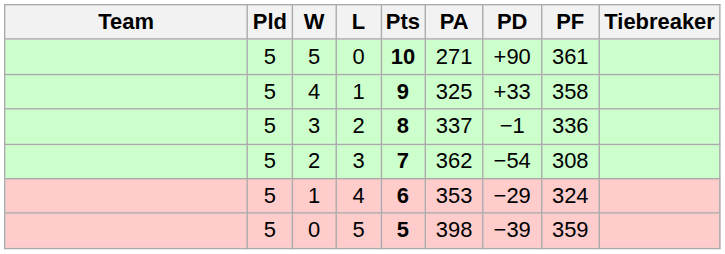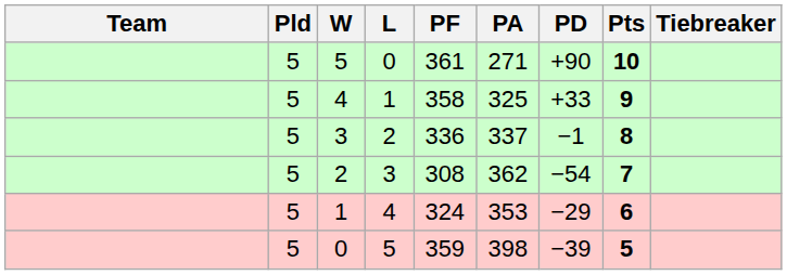columns swapped: PF <-> Pts
